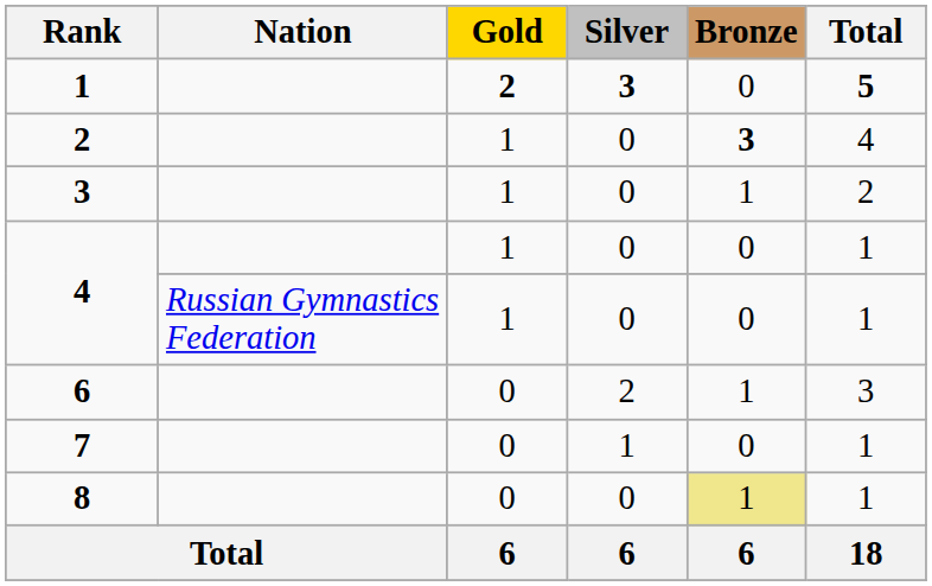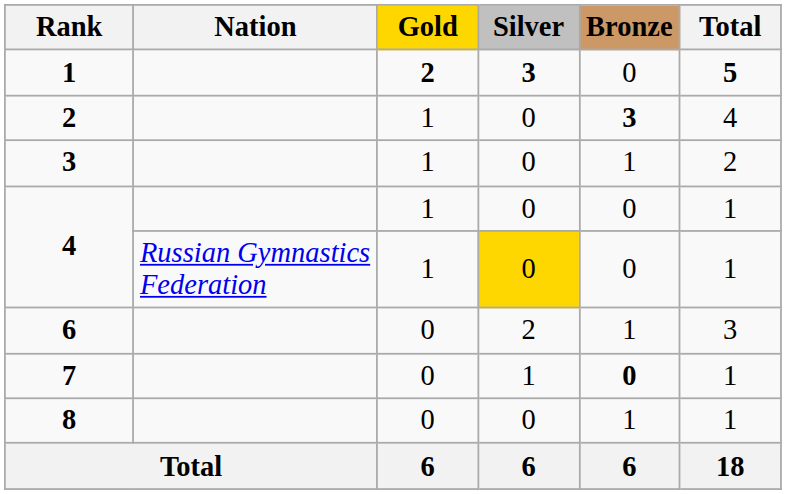4 / Russian Gymnastics Federation | Silver: no background -> gold background
7 | Bronze: normal -> bold
8 | Bronze: khaki background -> no background
